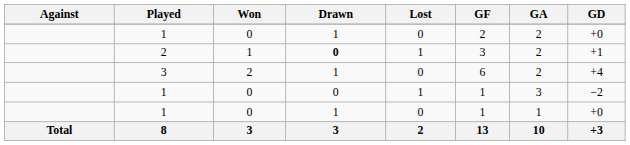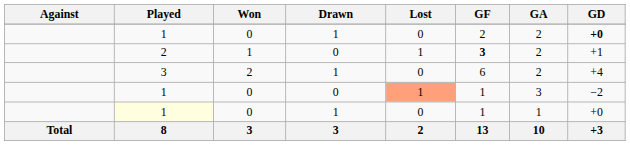row 2 | GD: normal -> bold
row 3 | Drawn: bold -> normal
row 3 | GF: normal -> bold
row 5 | Lost: no background -> lightsalmon background
row 6 | Played: no background -> lightyellow background
